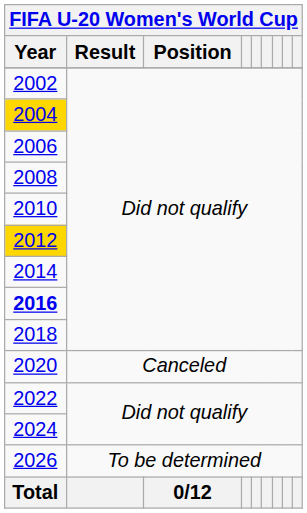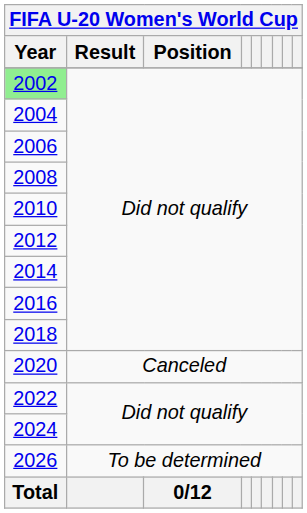2002 | Year: no background -> lightgreen background
2004 | Year: gold background -> no background
2012 | Year: gold background -> no background
2016 | Year: bold -> normal
